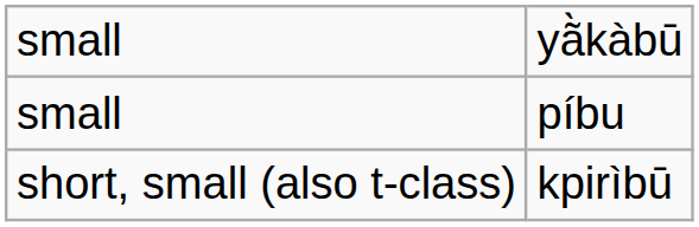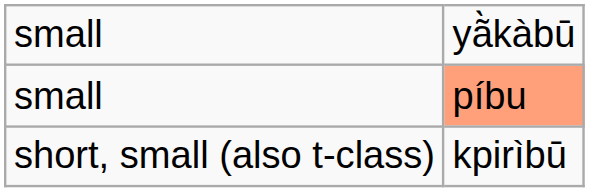row 2 | column 2: no background -> lightsalmon background
